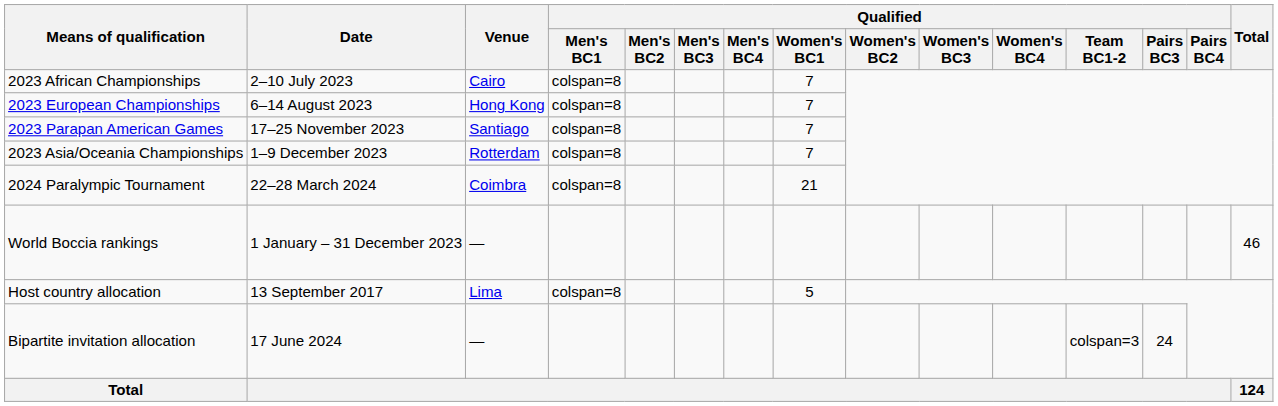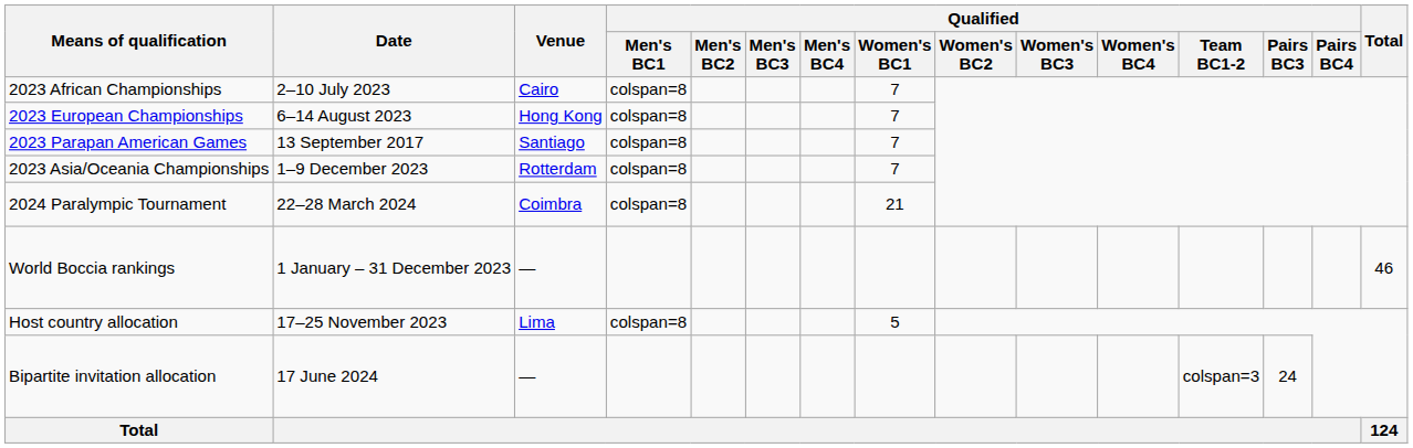2023 Parapan American Games | Date: 17–25 November 2023 -> 13 September 2017
Host country allocation | Date: 13 September 2017 -> 17–25 November 2023
